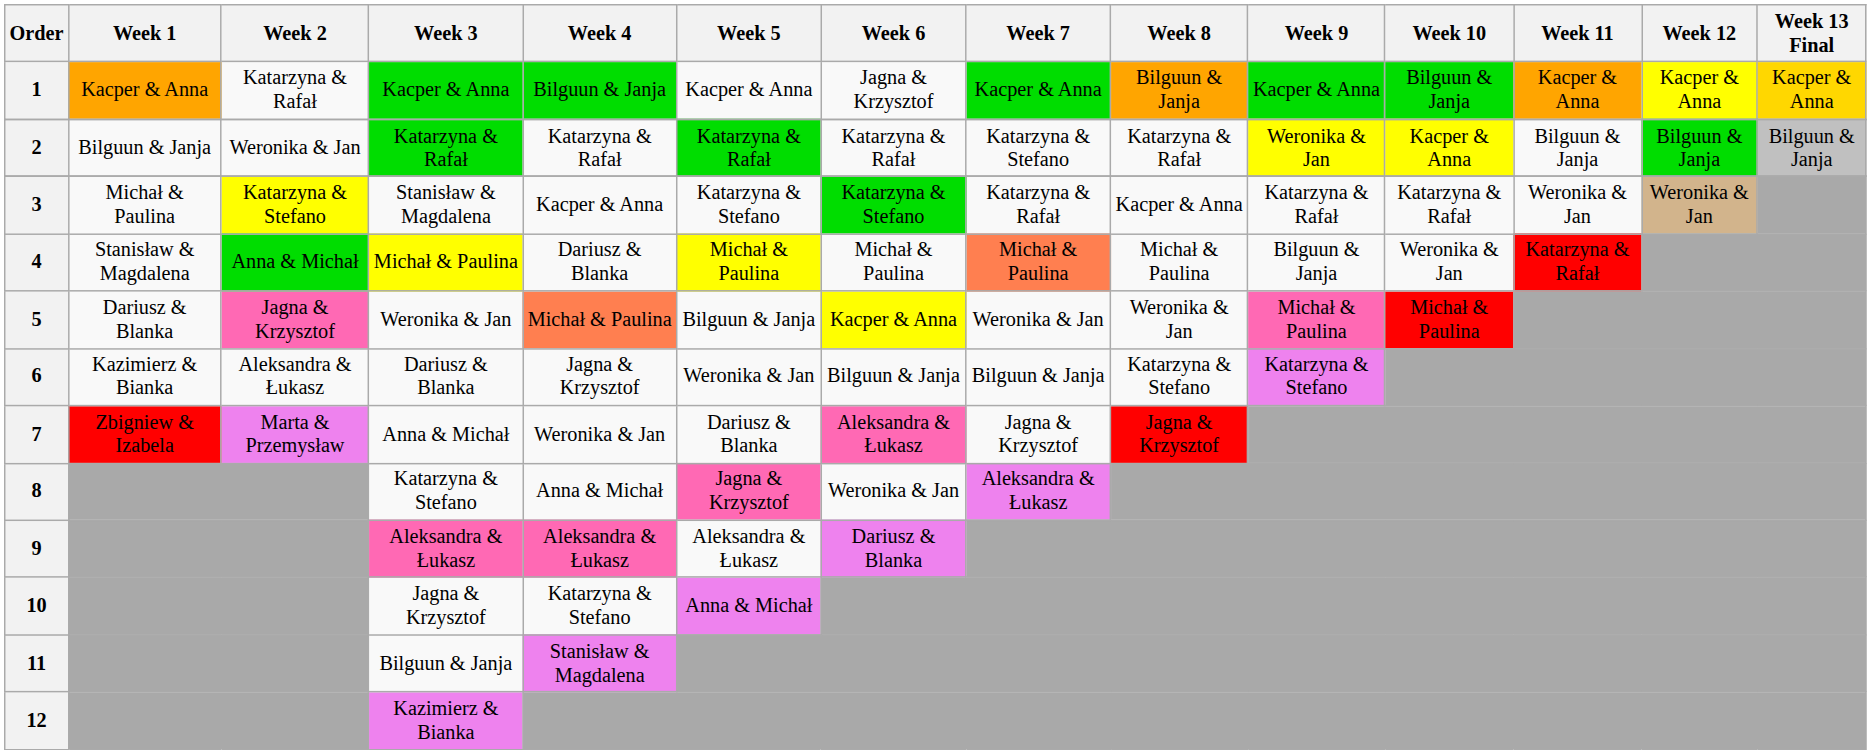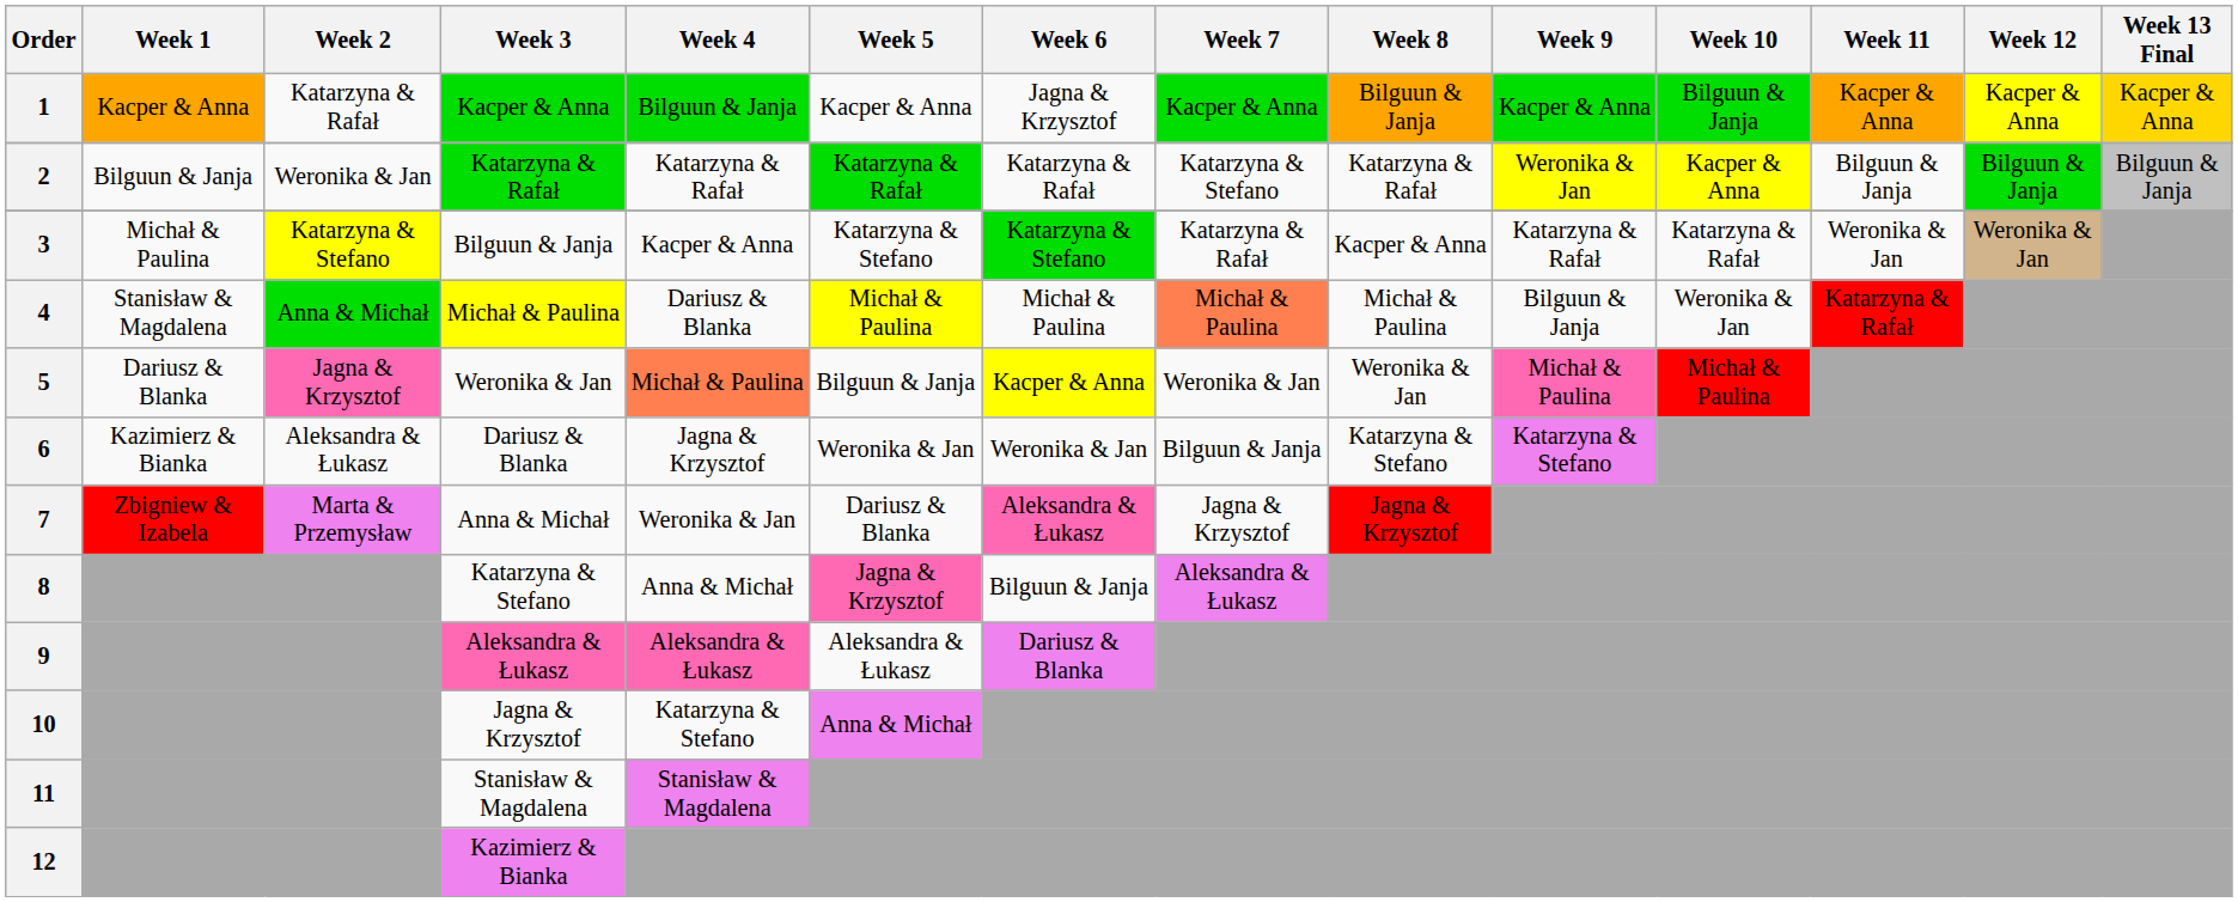3 | Week 3: Stanisław & Magdalena -> Bilguun & Janja
6 | Week 6: Bilguun & Janja -> Weronika & Jan
8 | Week 6: Weronika & Jan -> Bilguun & Janja
11 | Week 3: Bilguun & Janja -> Stanisław & Magdalena
